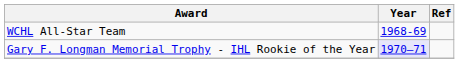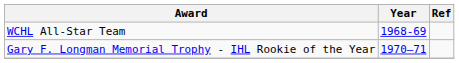Gary F. Longman Memorial Trophy - IHL Rookie of the Year | Year: lavender background -> no background
